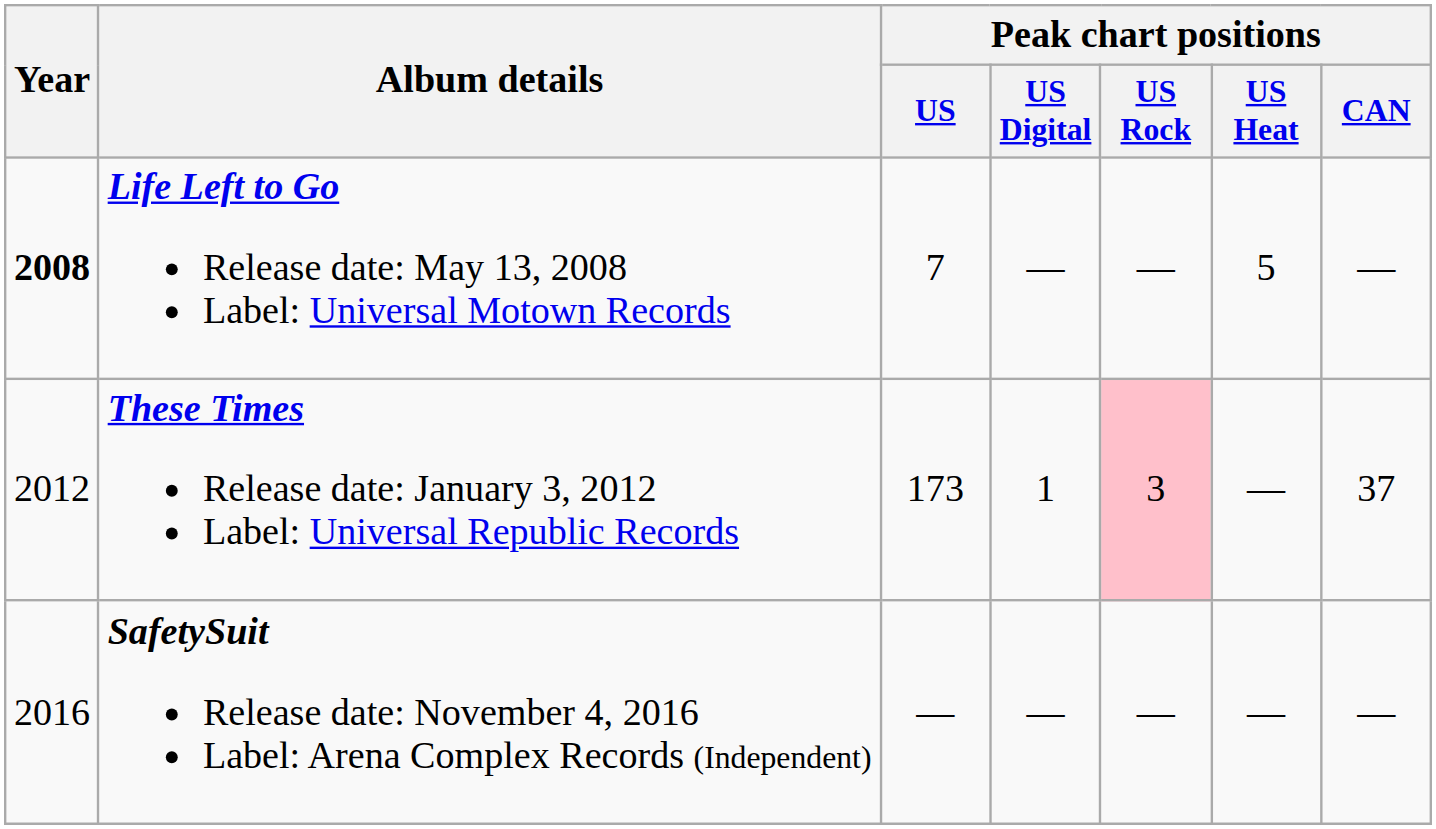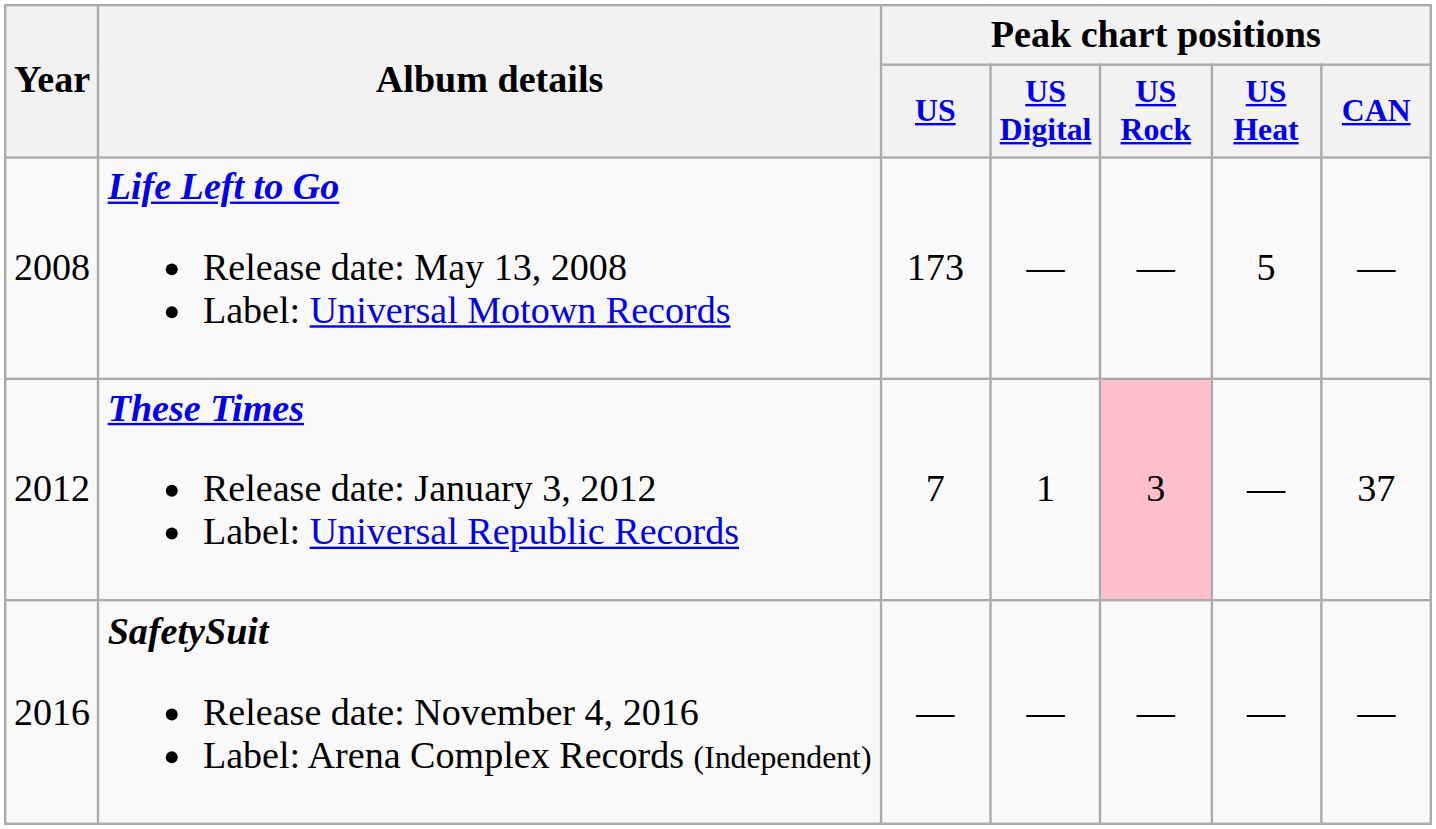row 3 | Year: bold -> normal
row 3 | Peak chart positions / US: 7 -> 173
row 4 | Peak chart positions / US: 173 -> 7
